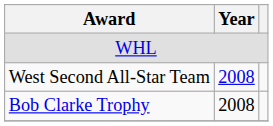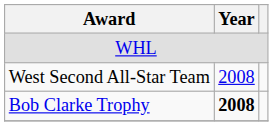Bob Clarke Trophy | Year: normal -> bold
